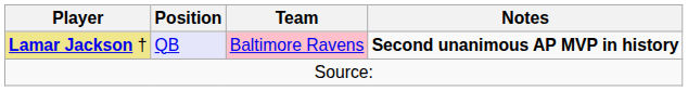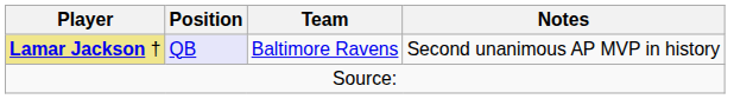Lamar Jackson † | Team: pink background -> no background
Lamar Jackson † | Notes: bold -> normal
